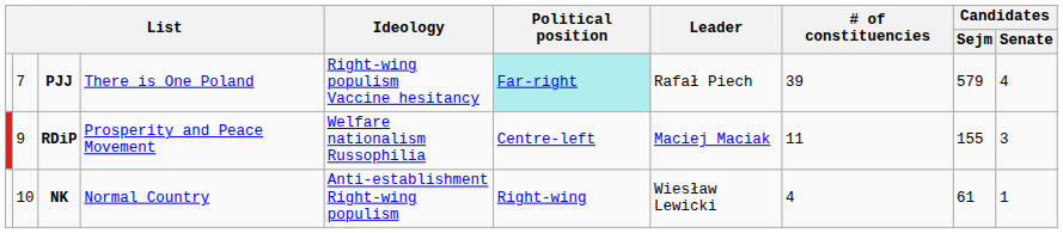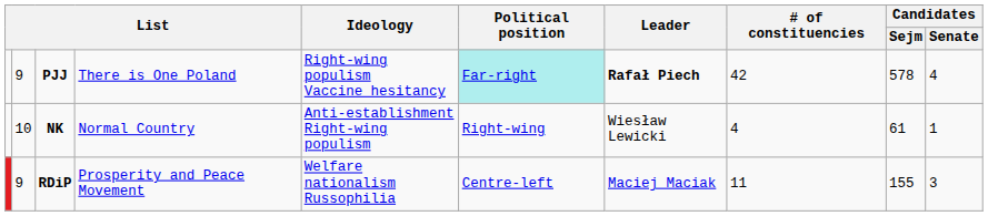PJJ | column 2: 7 -> 9
PJJ | Leader: normal -> bold
PJJ | # of constituencies: 39 -> 42
PJJ | Candidates / Sejm: 579 -> 578
rows swapped: RDiP <-> NK
